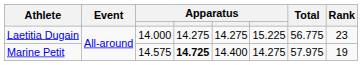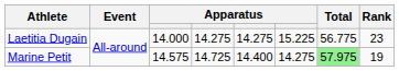row 4 | column 4: bold -> normal
row 4 | Total: no background -> lightgreen background
